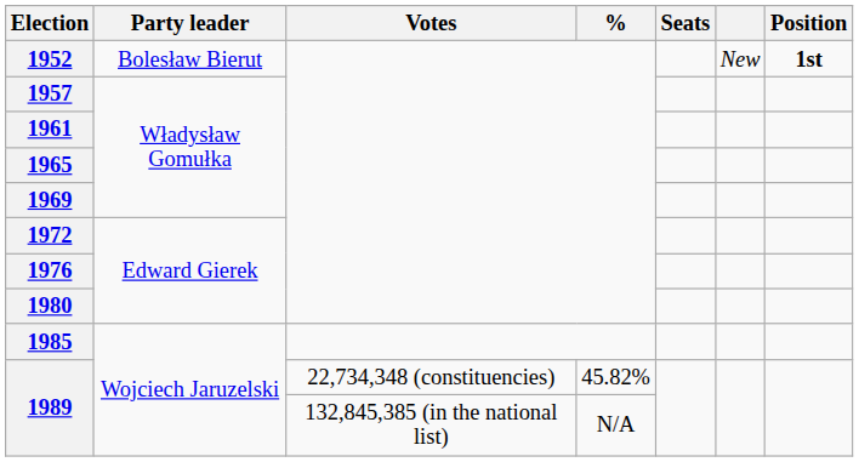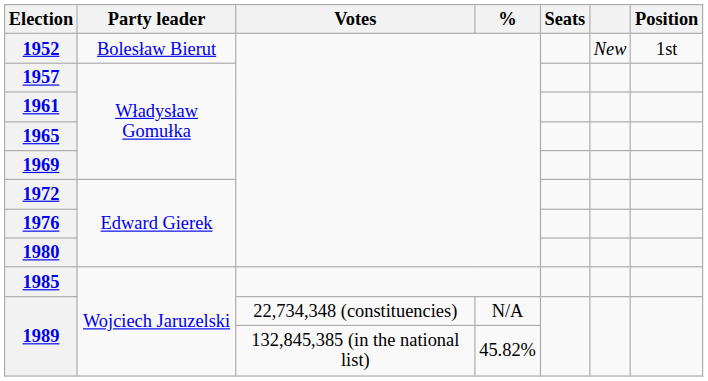1952 | Position: bold -> normal
1989 / 22,734,348 (constituencies) | %: 45.82% -> N/A
1989 / 132,845,385 (in the national list) | %: N/A -> 45.82%
